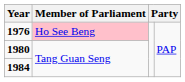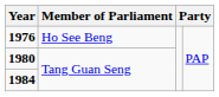1976 | Member of Parliament: pink background -> no background
